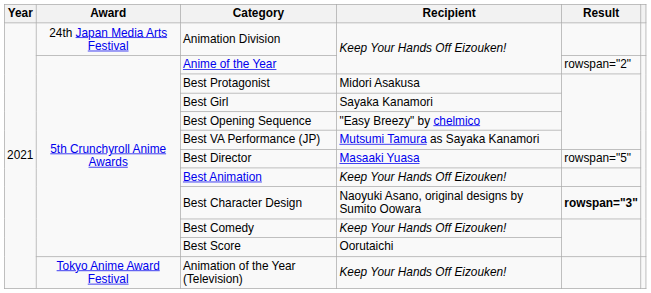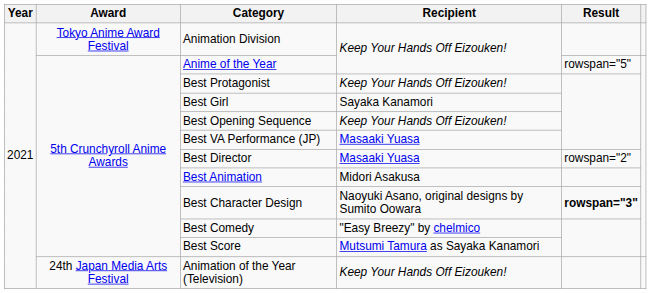Animation Division | Award: 24th Japan Media Arts Festival -> Tokyo Anime Award Festival
Anime of the Year | Result: rowspan="2" -> rowspan="5"
Best Protagonist | Recipient: Midori Asakusa -> Keep Your Hands Off Eizouken!
Best Opening Sequence | Recipient: "Easy Breezy" by chelmico -> Keep Your Hands Off Eizouken!
Best VA Performance (JP) | Recipient: Mutsumi Tamura as Sayaka Kanamori -> Masaaki Yuasa
Best Director | Result: rowspan="5" -> rowspan="2"
Best Animation | Recipient: Keep Your Hands Off Eizouken! -> Midori Asakusa
Best Comedy | Recipient: Keep Your Hands Off Eizouken! -> "Easy Breezy" by chelmico
Best Score | Recipient: Oorutaichi -> Mutsumi Tamura as Sayaka Kanamori
Animation of the Year (Television) | Award: Tokyo Anime Award Festival -> 24th Japan Media Arts Festival
